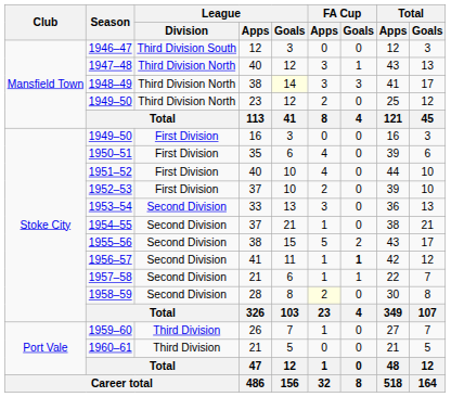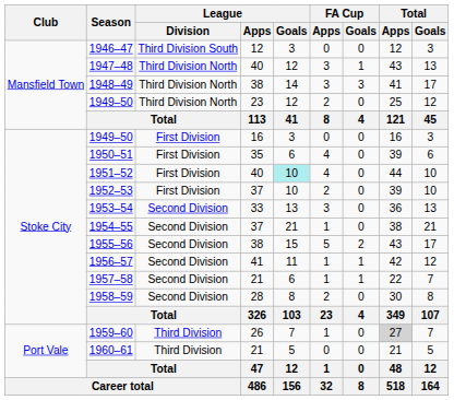1948–49 | League / Goals: lightyellow background -> no background
1951–52 | League / Goals: no background -> paleturquoise background
1956–57 | FA Cup / Goals: bold -> normal
1958–59 | FA Cup / Apps: lightyellow background -> no background
1959–60 | Total / Apps: no background -> lightgrey background
